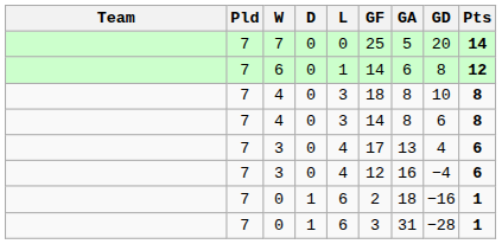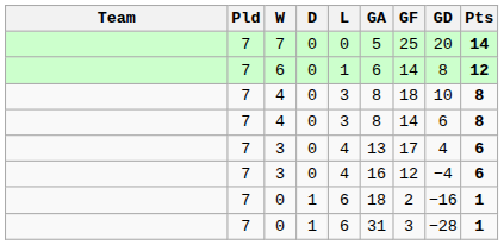columns swapped: GF <-> GA
